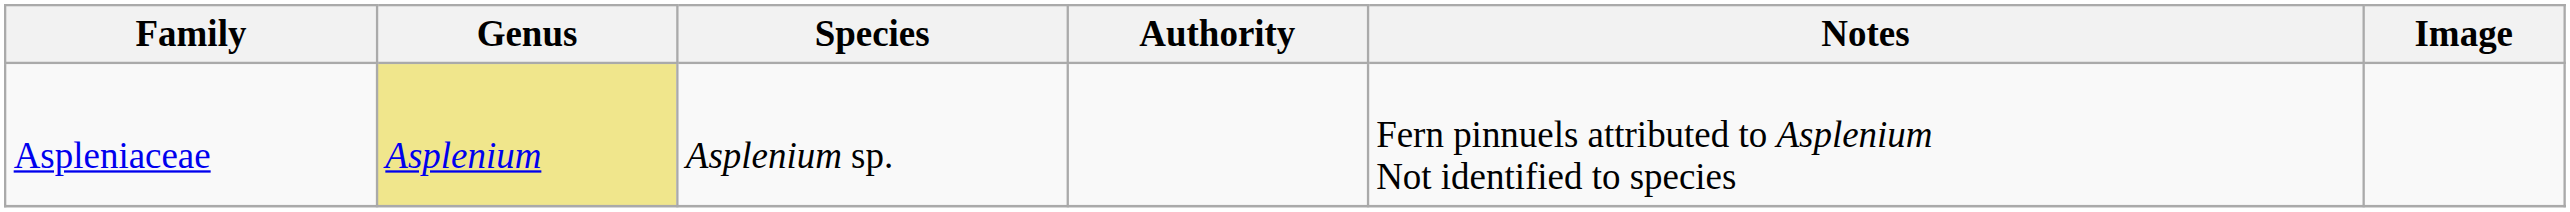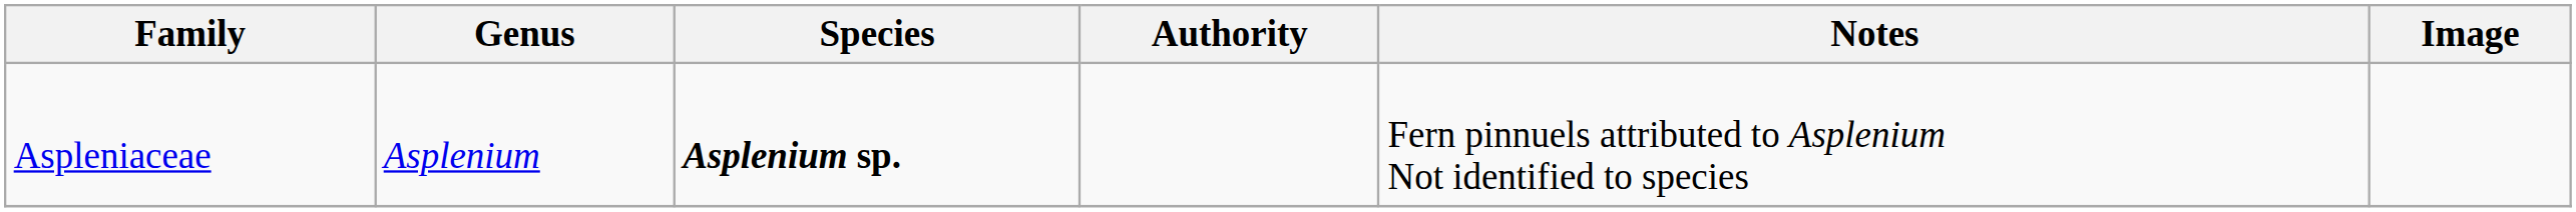Aspleniaceae | Genus: khaki background -> no background
Aspleniaceae | Species: normal -> bold
